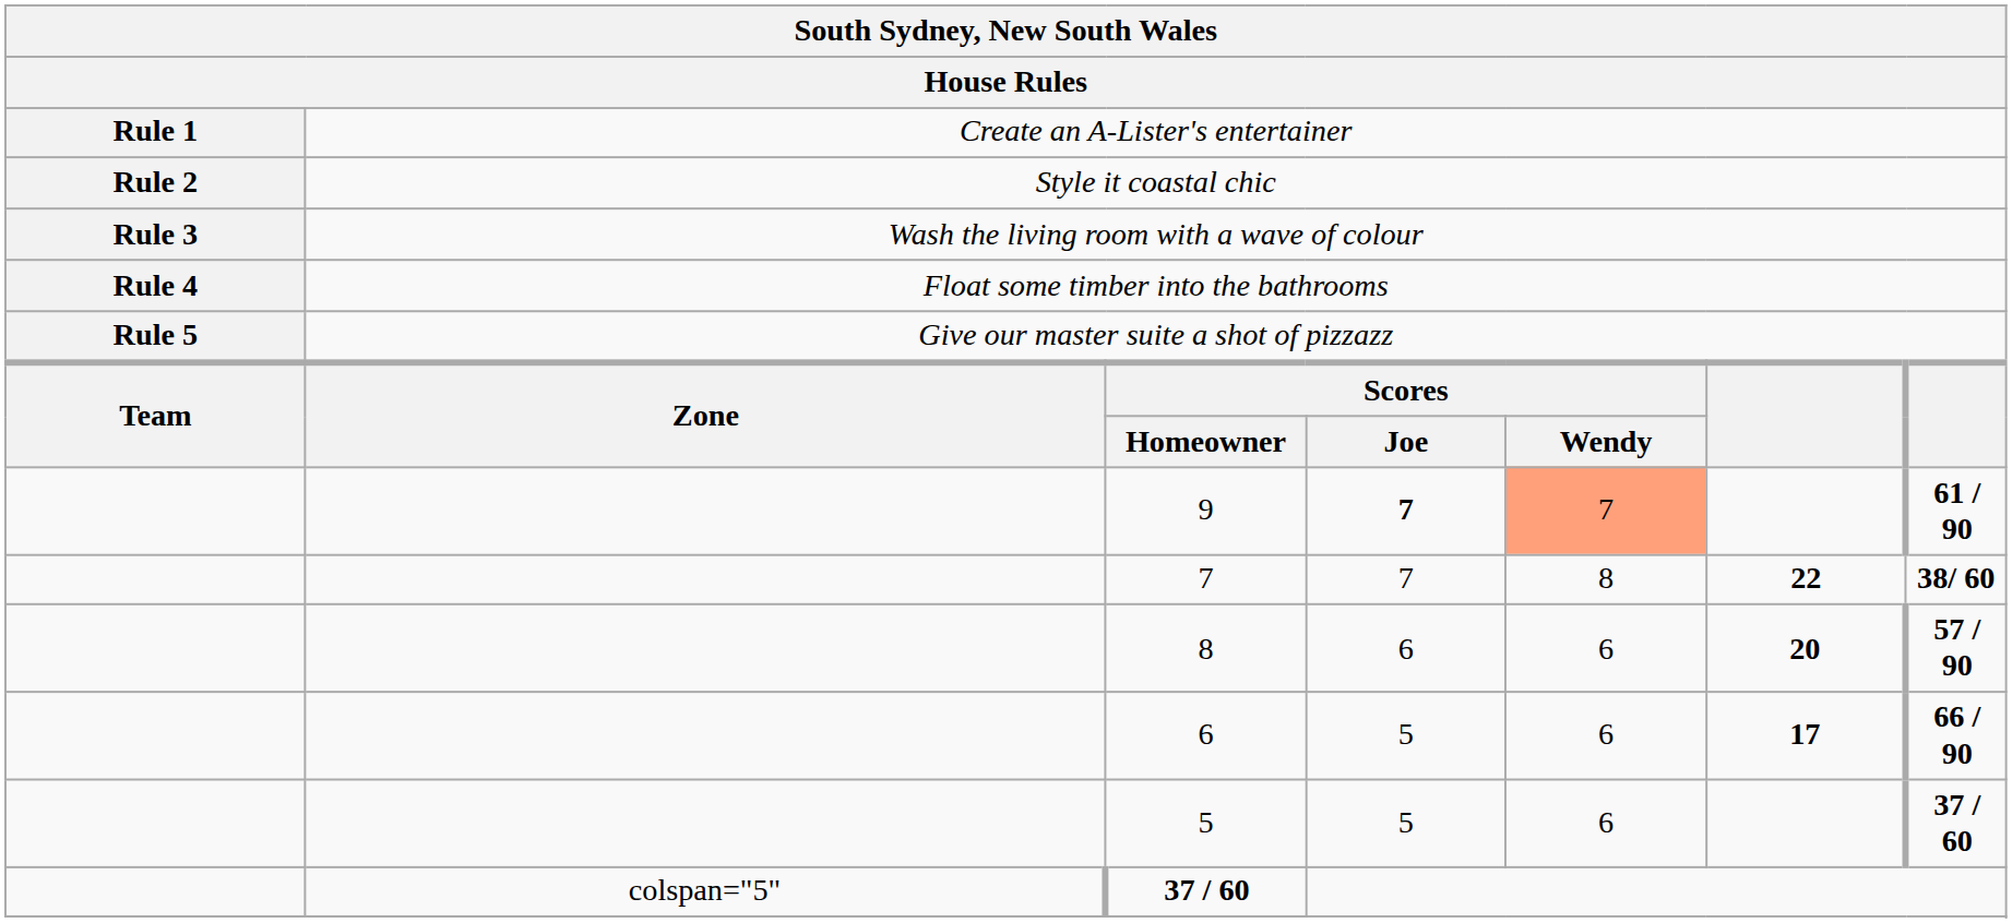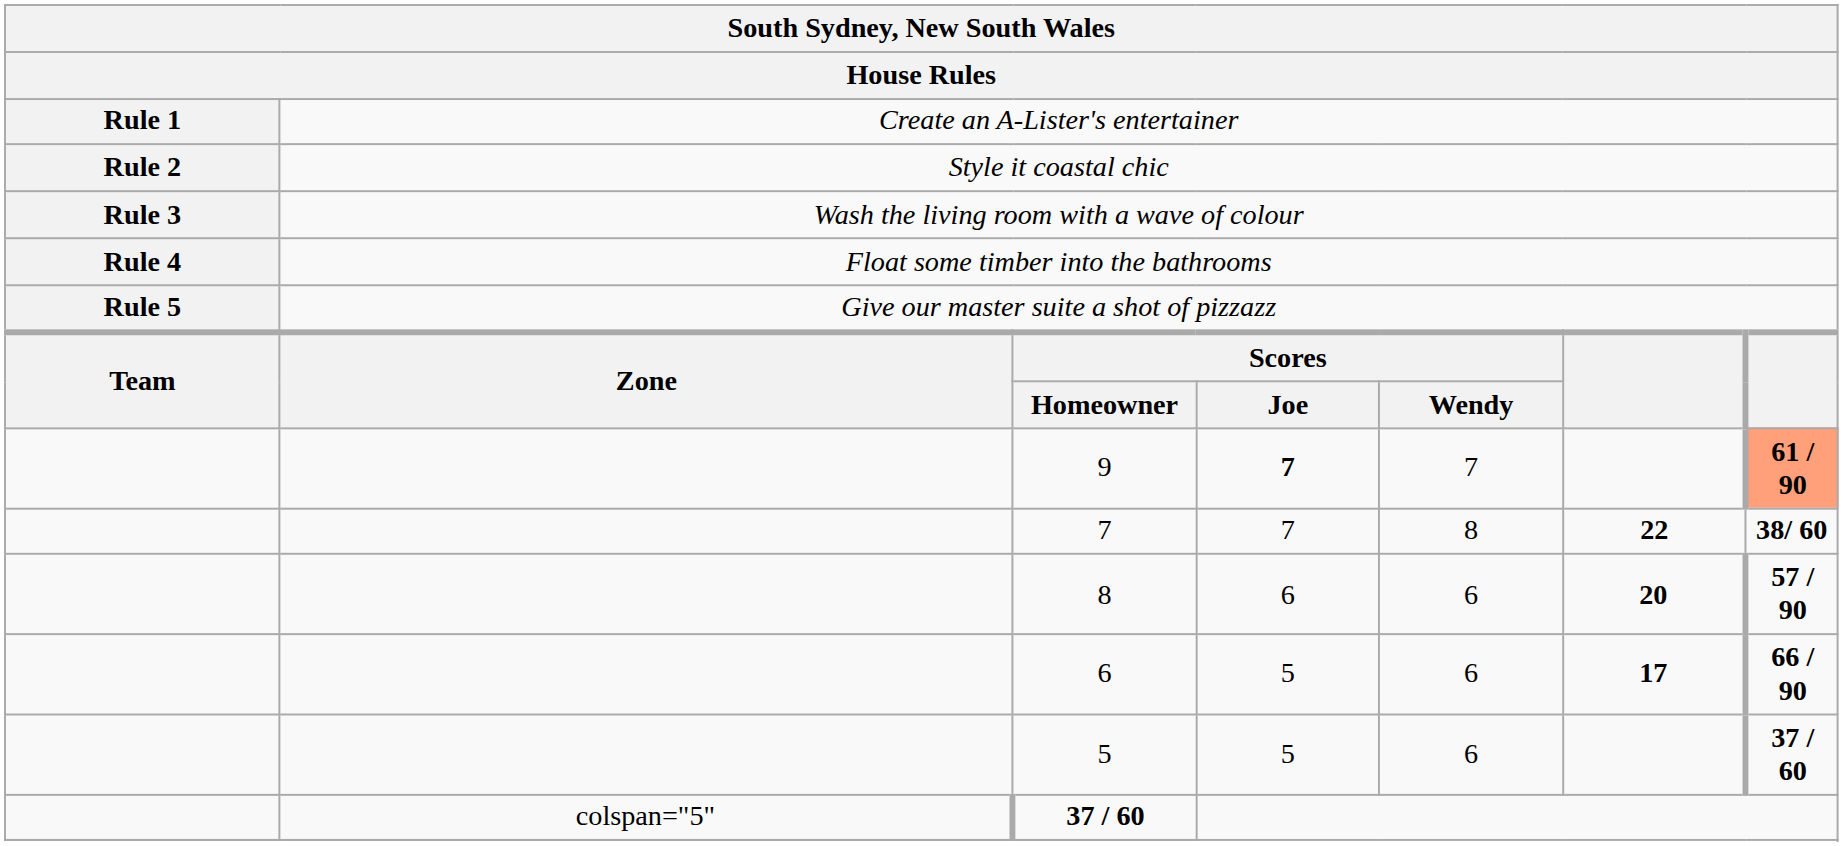9 | column 5: lightsalmon background -> no background
9 | column 7: no background -> lightsalmon background
